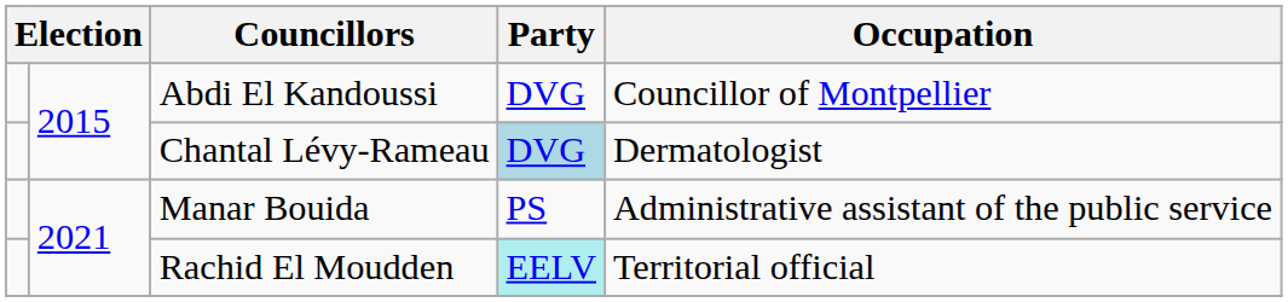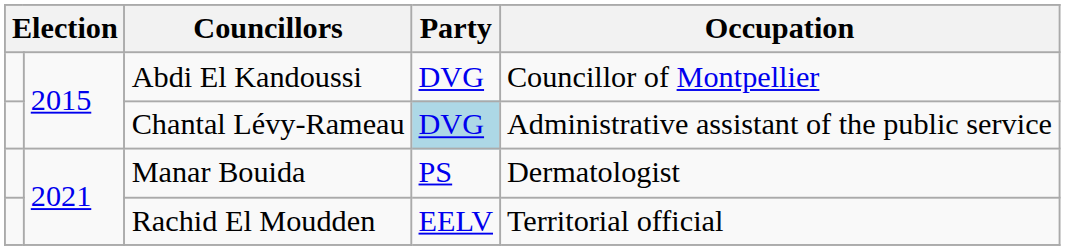Chantal Lévy-Rameau | Occupation: Dermatologist -> Administrative assistant of the public service
Manar Bouida | Occupation: Administrative assistant of the public service -> Dermatologist
Rachid El Moudden | Party: paleturquoise background -> no background
